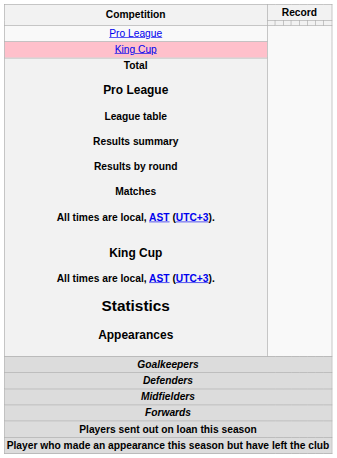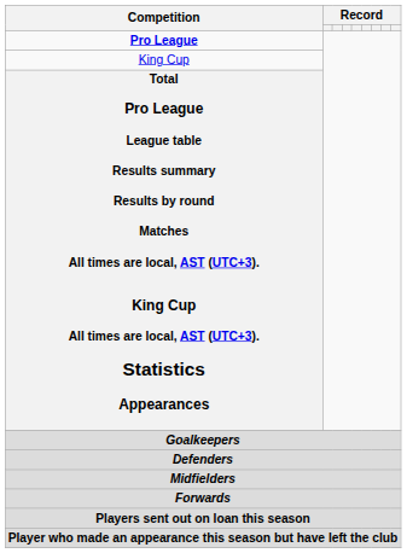Pro League | Competition: normal -> bold
King Cup | Competition: pink background -> no background
